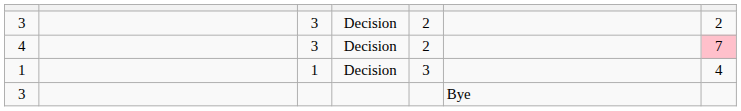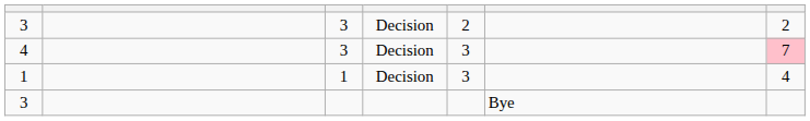row 3 | column 5: 2 -> 3
